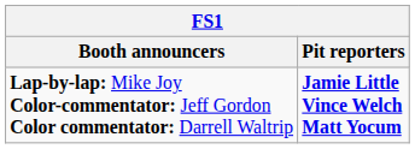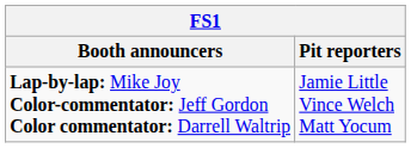row 3 | Pit reporters: bold -> normal
